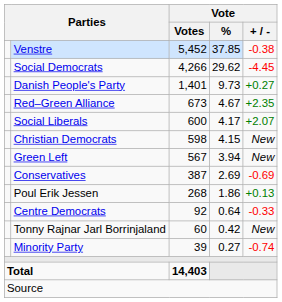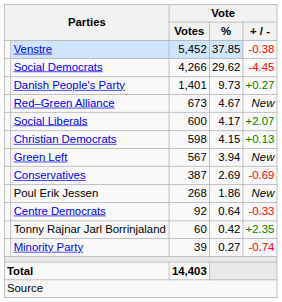Red–Green Alliance | Vote / + / -: +2.35 -> New
Christian Democrats | Vote / + / -: New -> +0.13
Poul Erik Jessen | Vote / + / -: +0.13 -> New
Tonny Rajnar Jarl Borrinjaland | Vote / + / -: New -> +2.35
